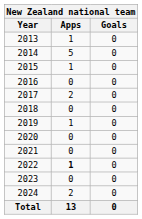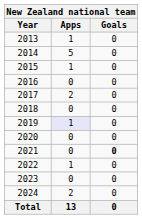2019 | Apps: no background -> lavender background
2021 | Goals: normal -> bold
2022 | Apps: bold -> normal
